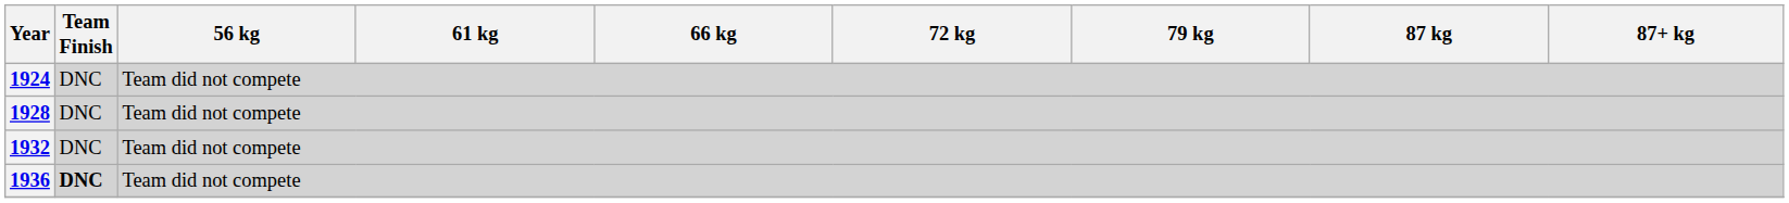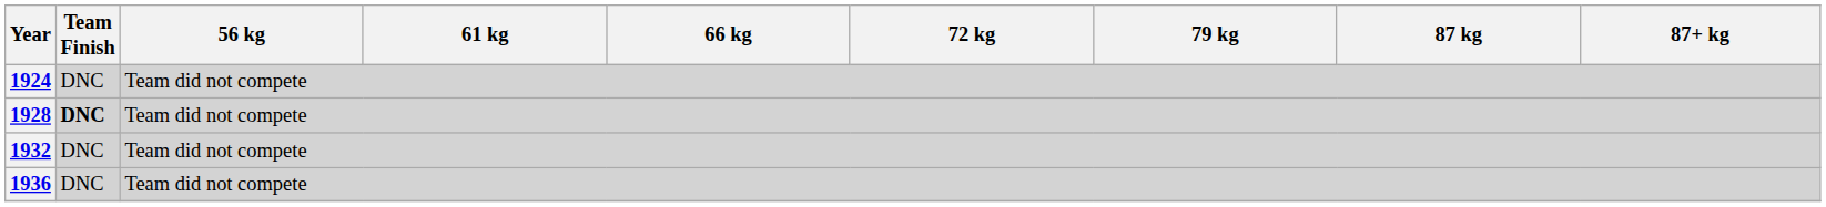1928 | Team Finish: normal -> bold
1936 | Team Finish: bold -> normal
